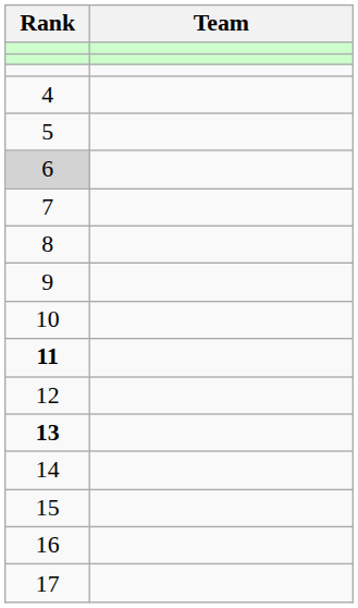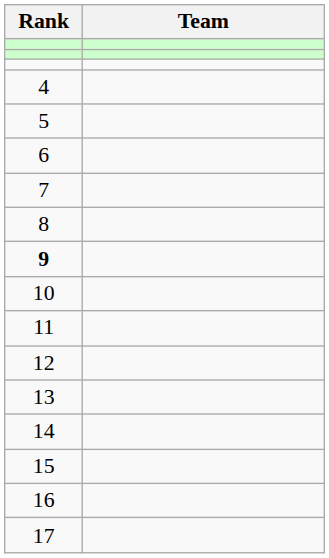row 7 | Rank: lightgrey background -> no background
row 10 | Rank: normal -> bold
row 12 | Rank: bold -> normal
row 14 | Rank: bold -> normal
